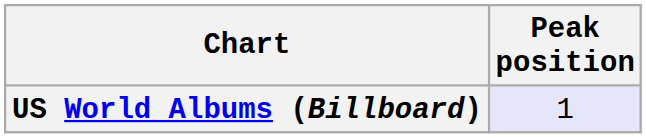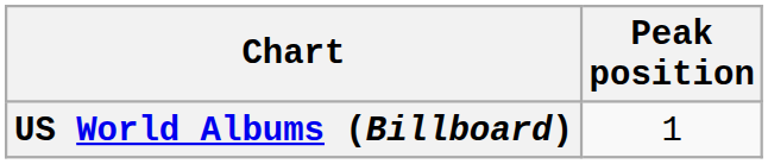US World Albums (Billboard) | Peak position: lavender background -> no background
